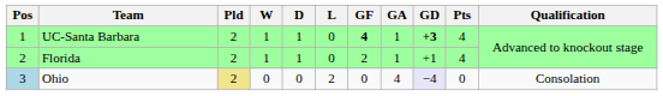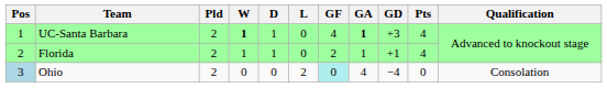UC-Santa Barbara | W: normal -> bold
UC-Santa Barbara | GF: bold -> normal
UC-Santa Barbara | GA: normal -> bold
UC-Santa Barbara | GD: bold -> normal
Ohio | Pld: khaki background -> no background
Ohio | GF: no background -> paleturquoise background
Ohio | GD: lavender background -> no background
